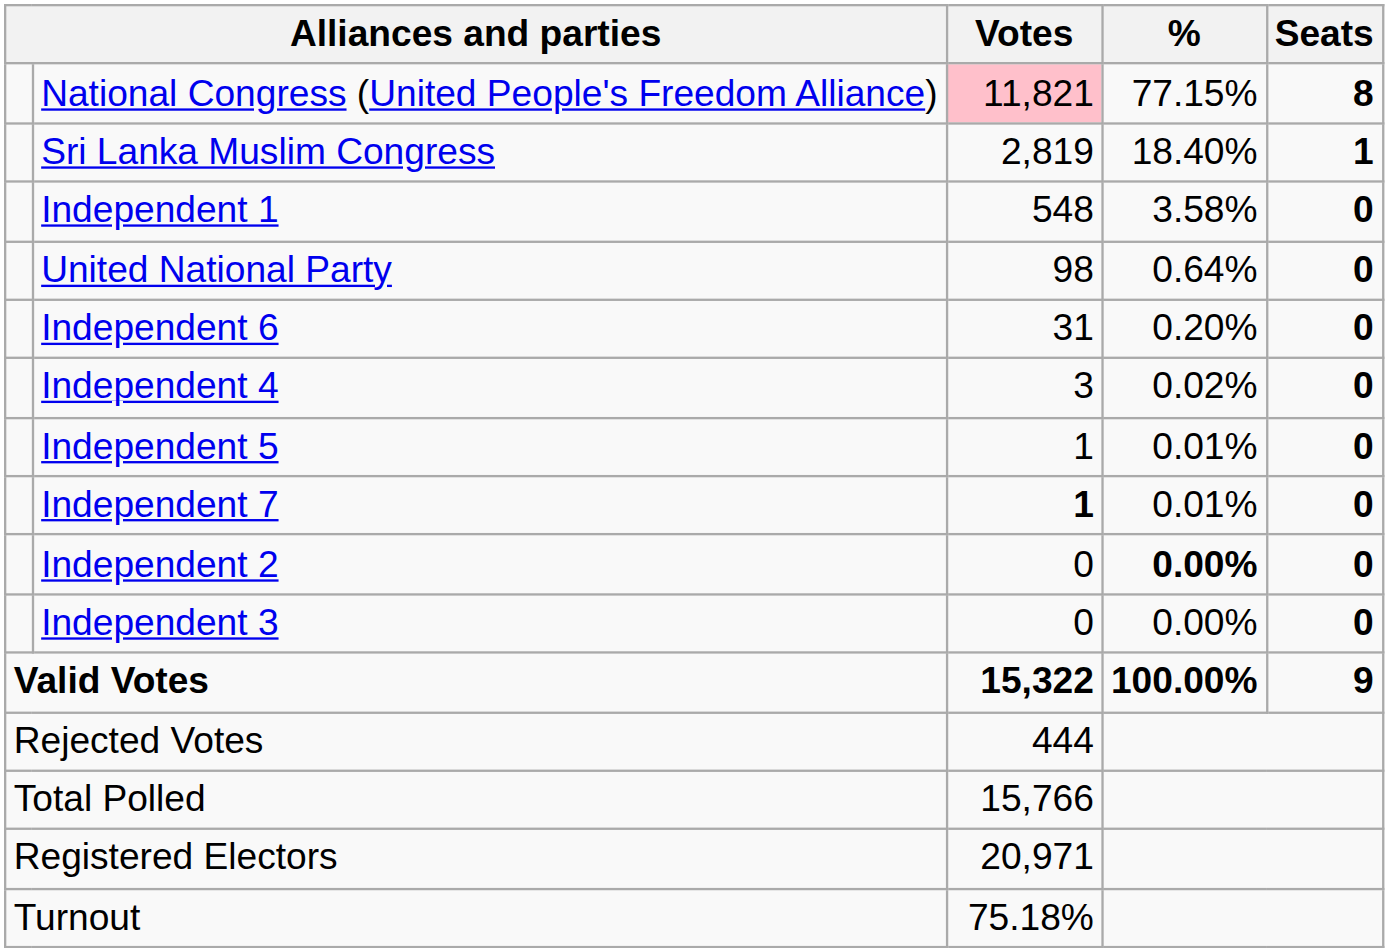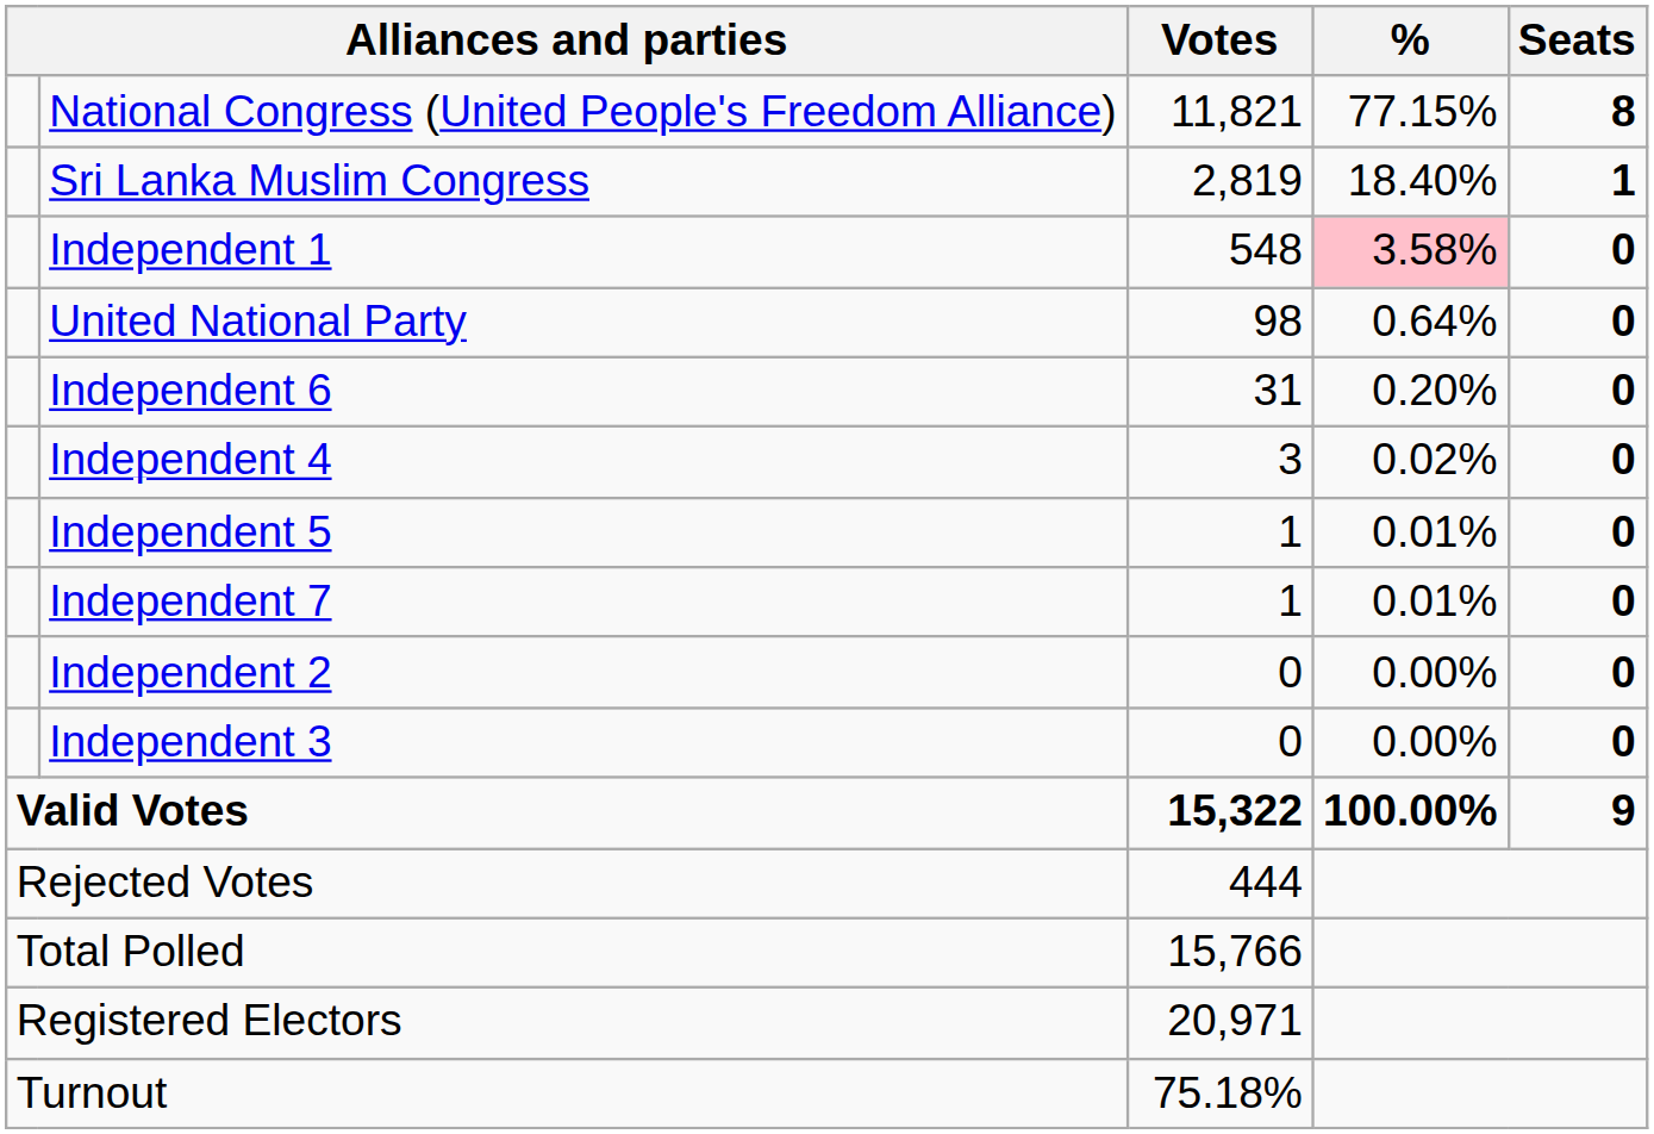National Congress (United People's Freedom Alliance) | Votes: pink background -> no background
Independent 1 | %: no background -> pink background
Independent 7 | Votes: bold -> normal
Independent 2 | %: bold -> normal
